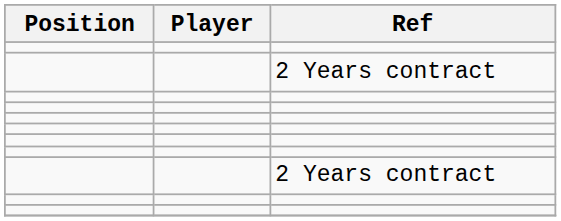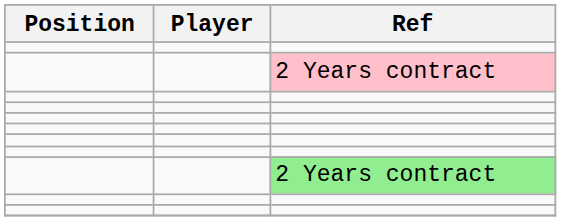row 3 | Ref: no background -> pink background
row 10 | Ref: no background -> lightgreen background
